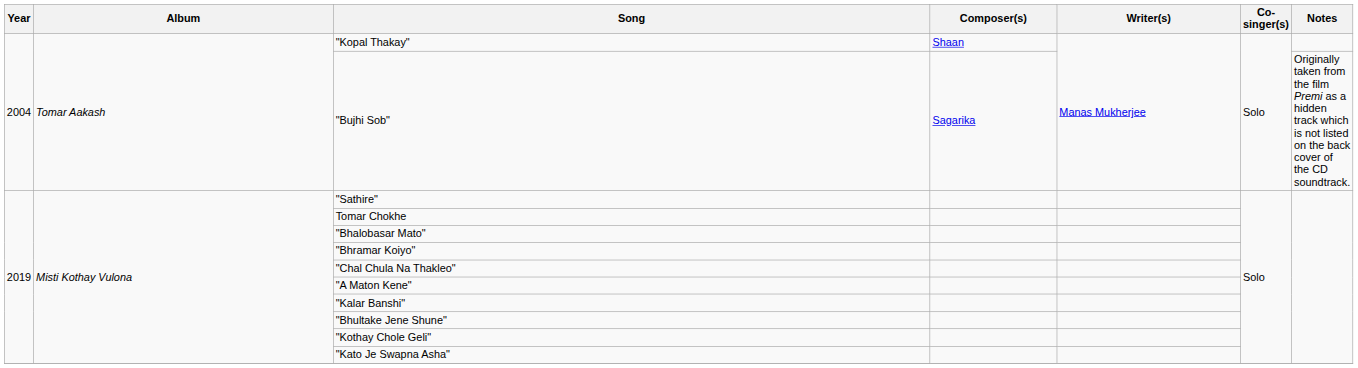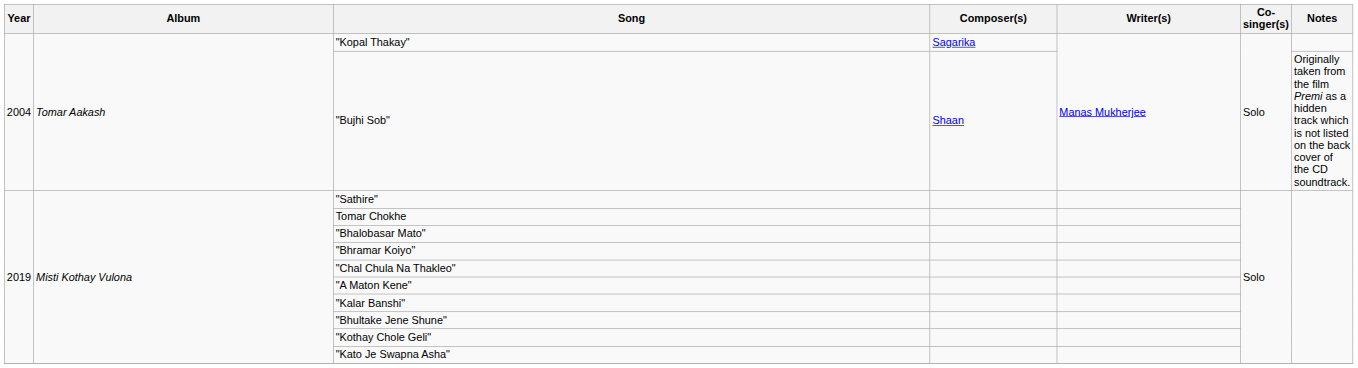"Kopal Thakay" | Composer(s): Shaan -> Sagarika
"Bujhi Sob" | Composer(s): Sagarika -> Shaan
